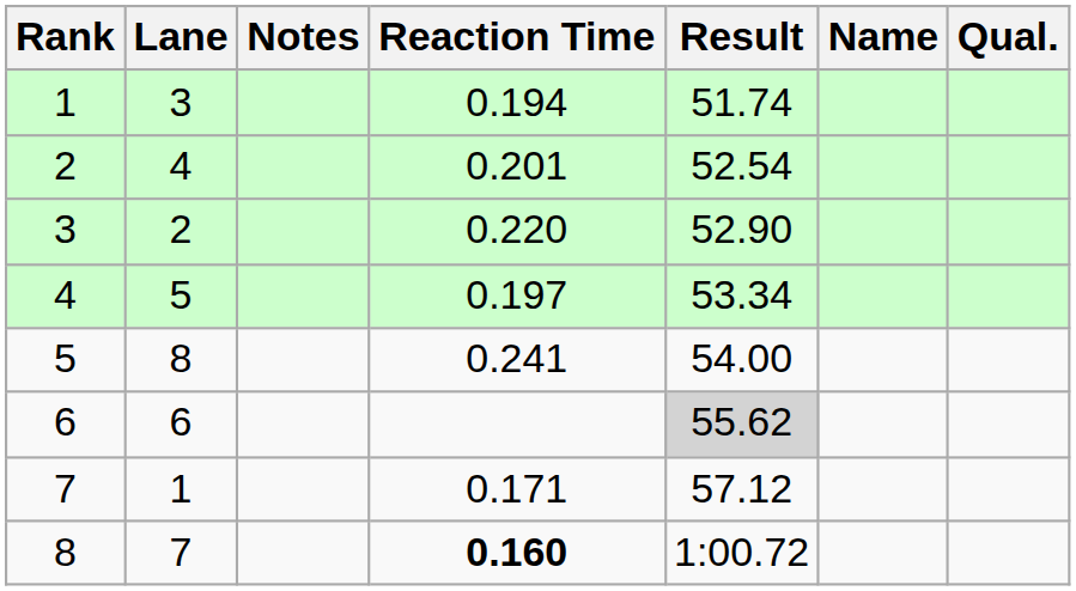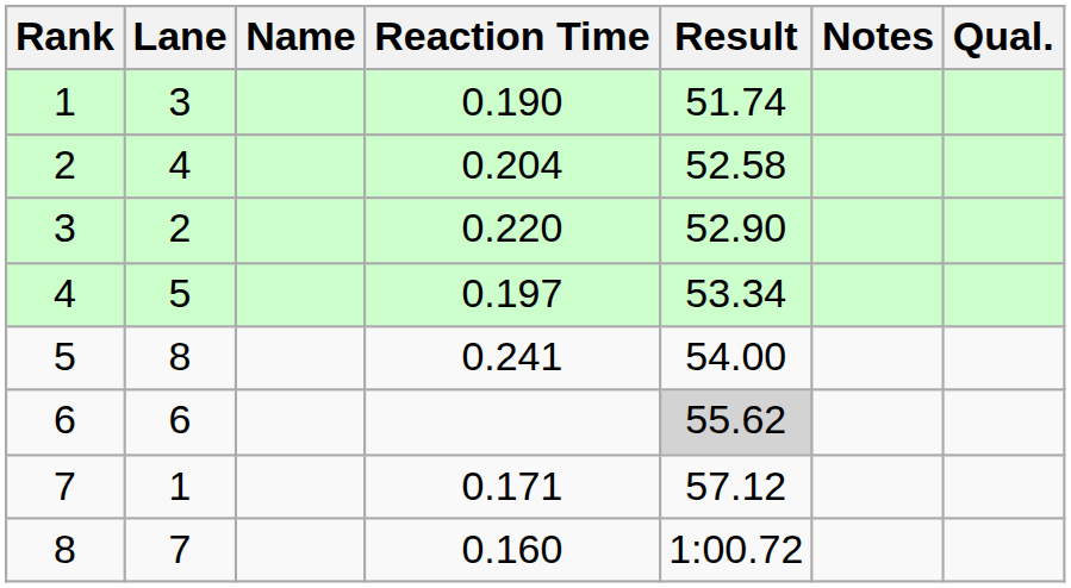columns swapped: Name <-> Notes
row 2 | Reaction Time: 0.194 -> 0.190
row 3 | Reaction Time: 0.201 -> 0.204
row 3 | Result: 52.54 -> 52.58
row 9 | Reaction Time: bold -> normal
